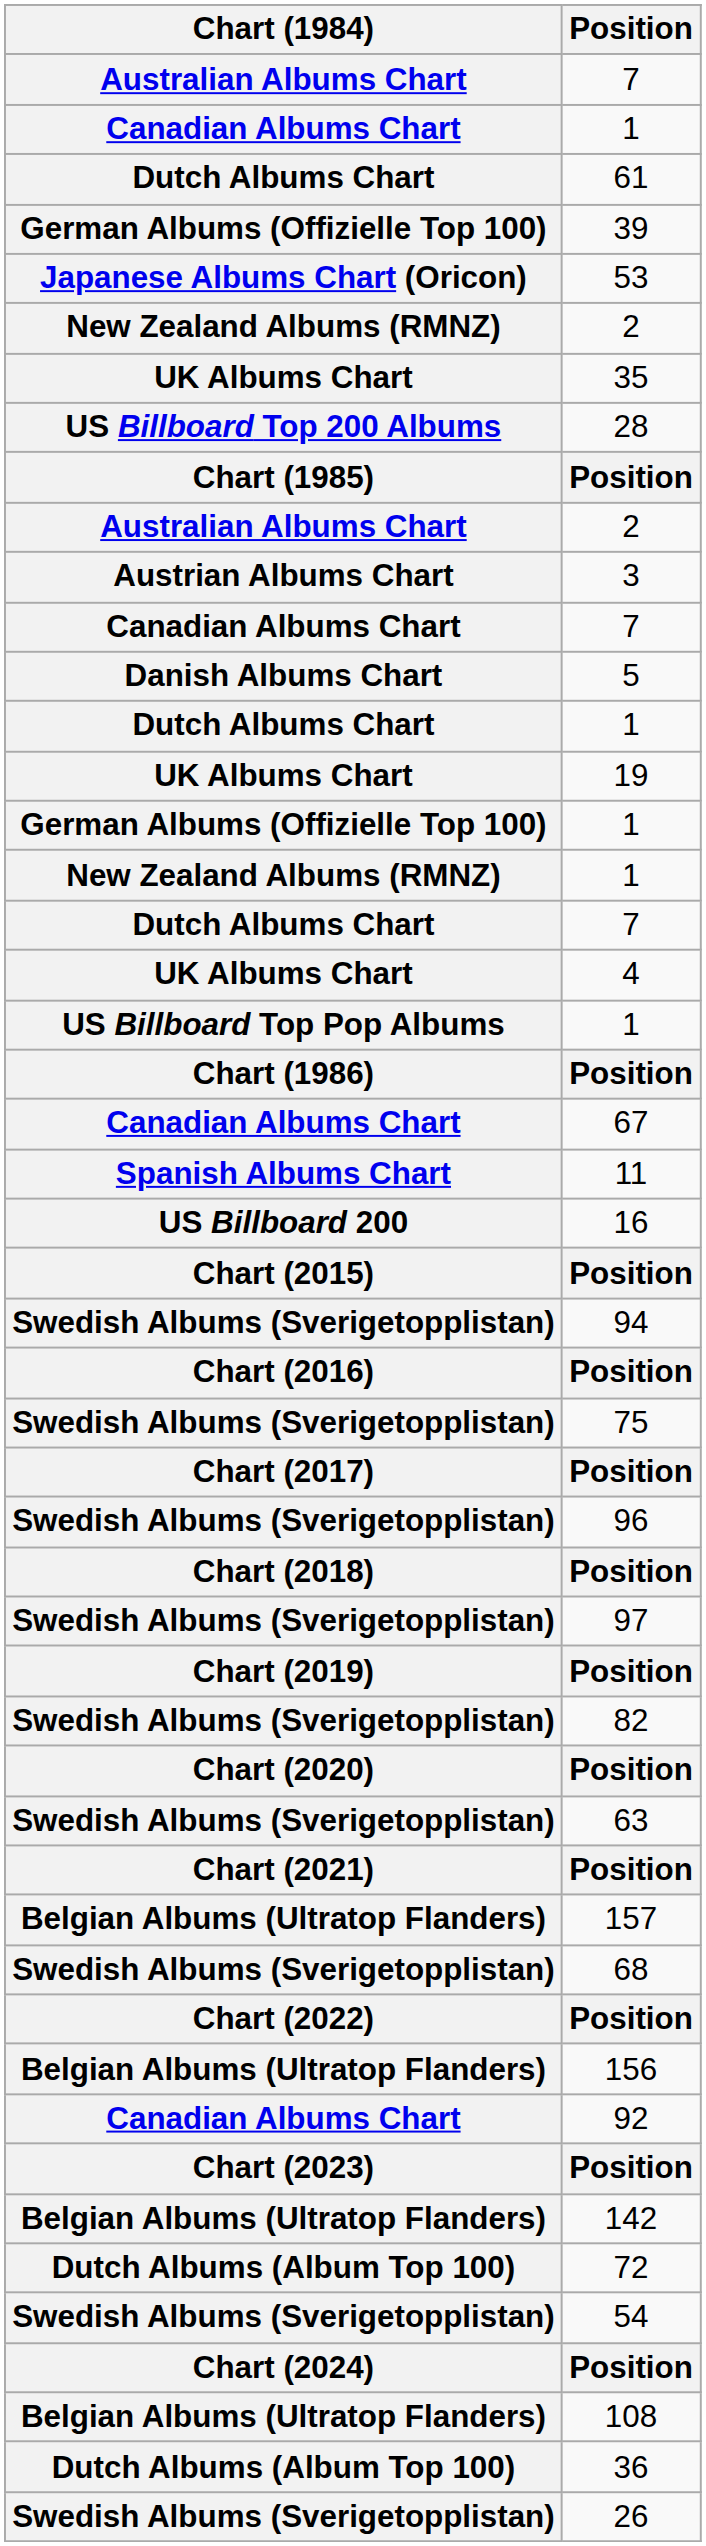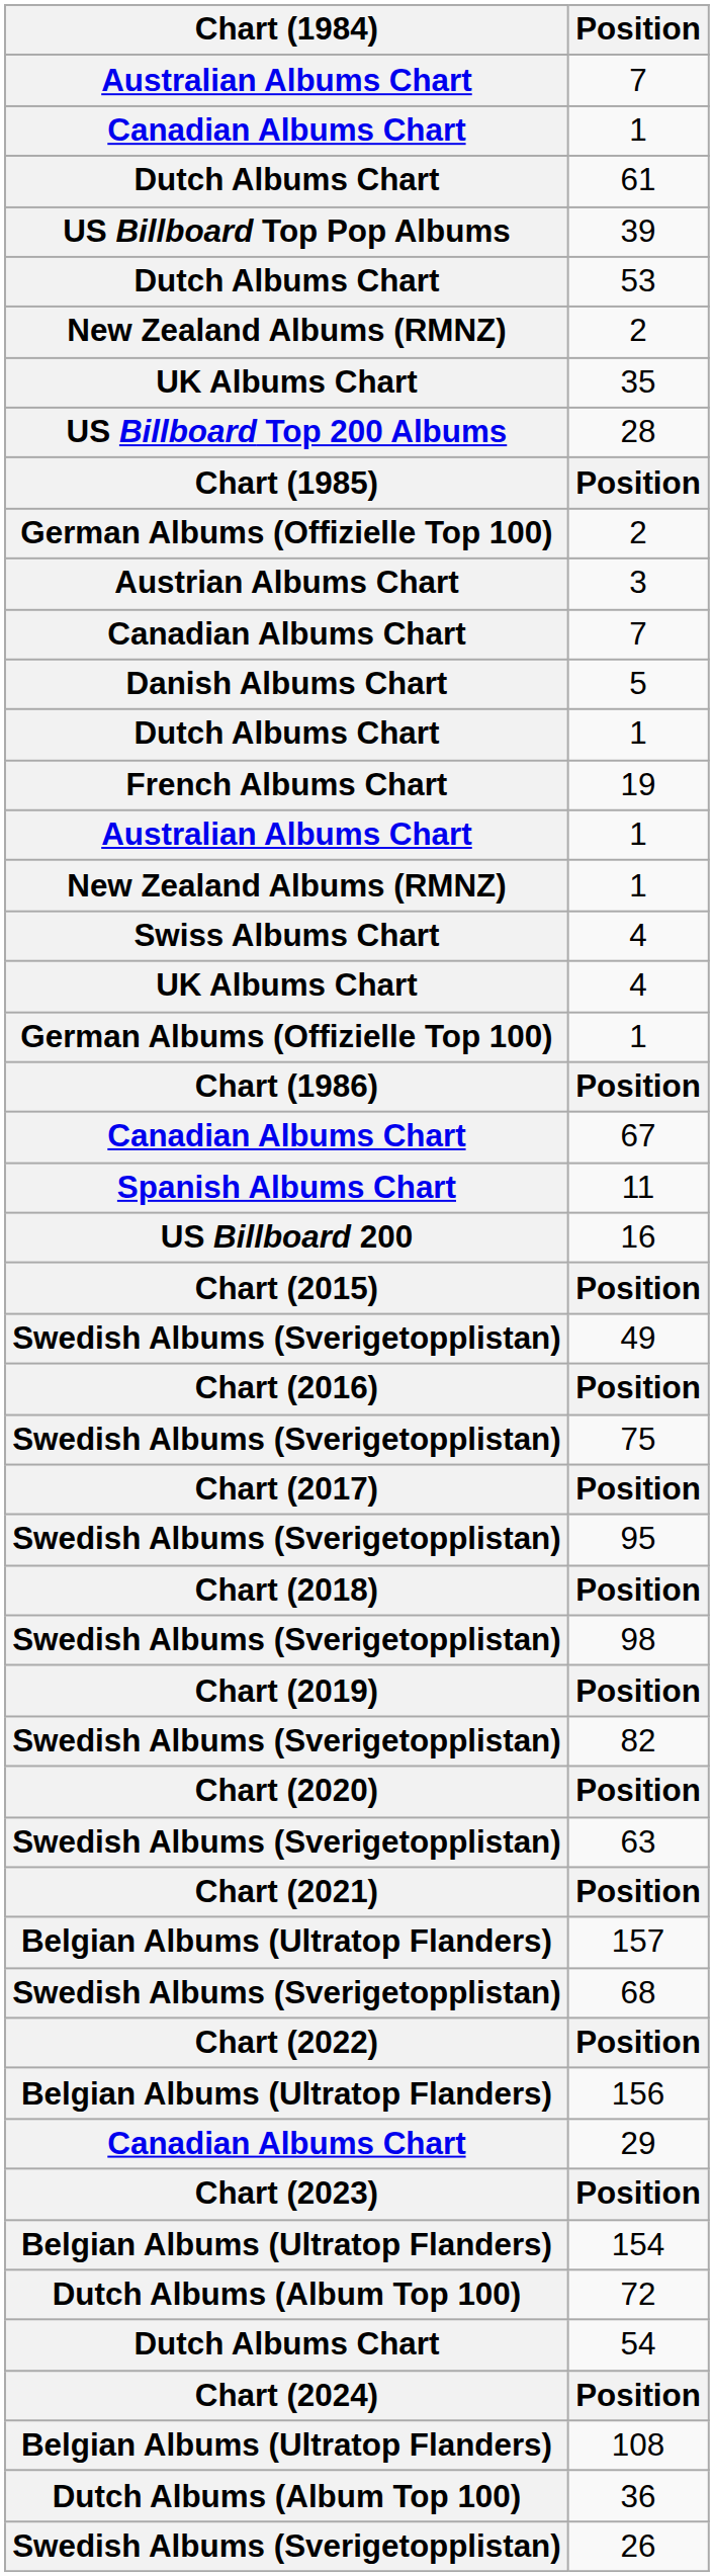row 5 | Chart (1984): German Albums (Offizielle Top 100) -> US Billboard Top Pop Albums
row 6 | Chart (1984): Japanese Albums Chart (Oricon) -> Dutch Albums Chart
row 11 | Chart (1984): Australian Albums Chart -> German Albums (Offizielle Top 100)
row 16 | Chart (1984): UK Albums Chart -> French Albums Chart
row 17 | Chart (1984): German Albums (Offizielle Top 100) -> Australian Albums Chart
row 19 | Chart (1984): Dutch Albums Chart -> Swiss Albums Chart
row 19 | Position: 7 -> 4
row 21 | Chart (1984): US Billboard Top Pop Albums -> German Albums (Offizielle Top 100)
row 27 | Position: 94 -> 49
row 31 | Position: 96 -> 95
row 33 | Position: 97 -> 98
row 43 | Position: 92 -> 29
row 45 | Position: 142 -> 154
row 47 | Chart (1984): Swedish Albums (Sverigetopplistan) -> Dutch Albums Chart
